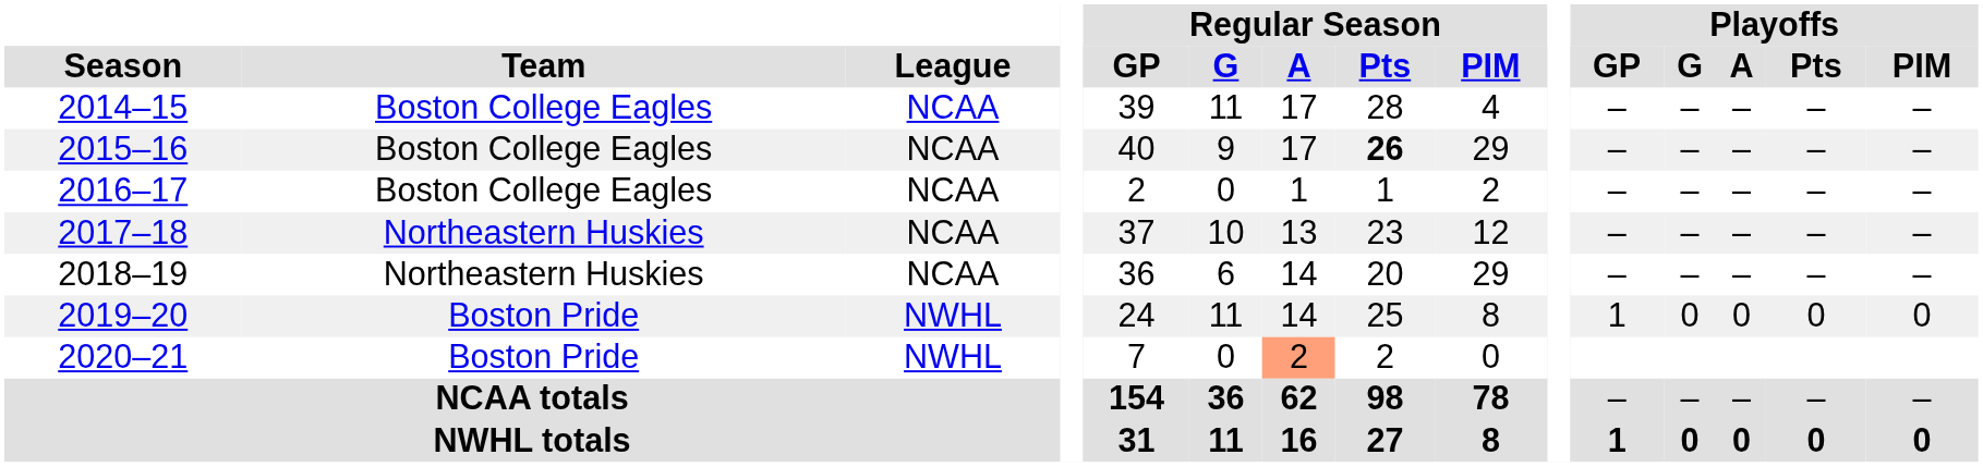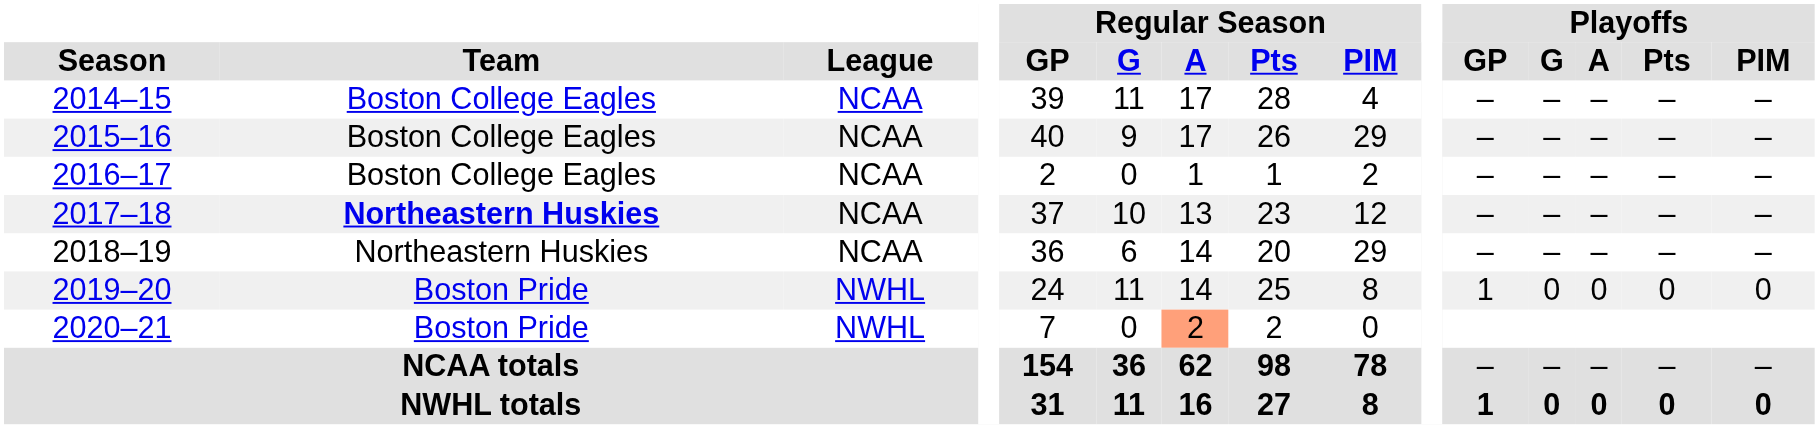2015–16 | Regular Season / Pts: bold -> normal
2017–18 | Team: normal -> bold
